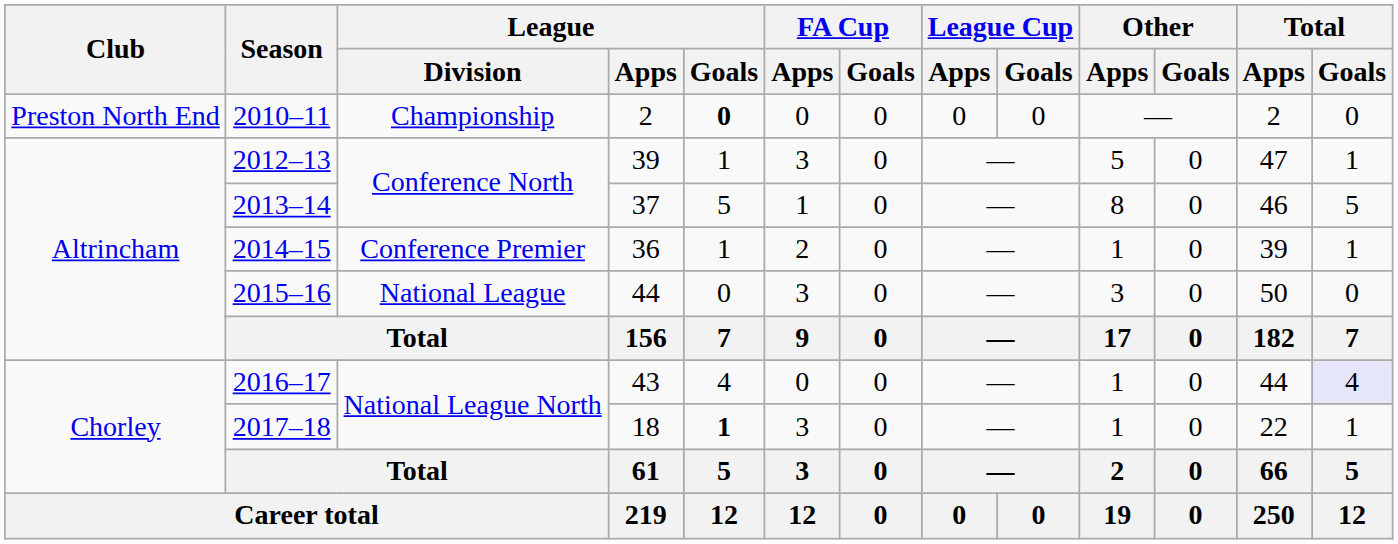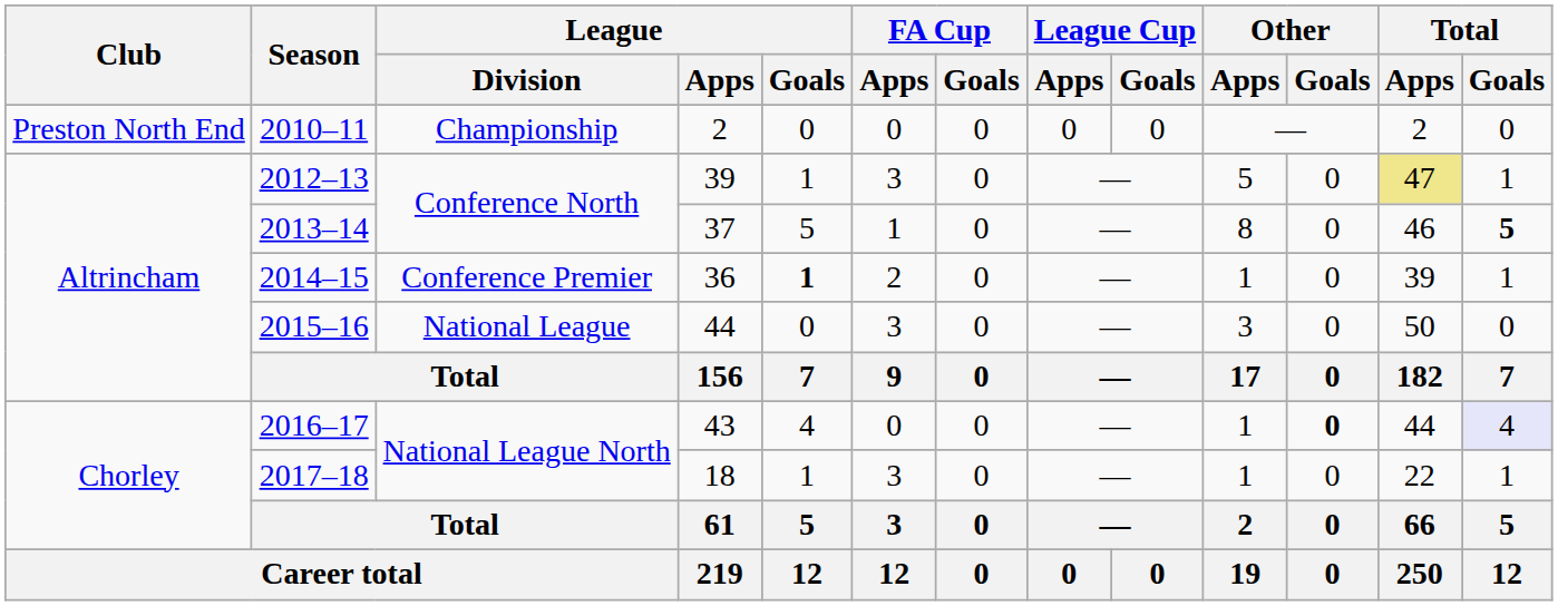2010–11 | League / Goals: bold -> normal
2012–13 | Total / Apps: no background -> khaki background
2013–14 | Total / Goals: normal -> bold
2014–15 | League / Goals: normal -> bold
2016–17 | Other / Goals: normal -> bold
2017–18 | League / Goals: bold -> normal
